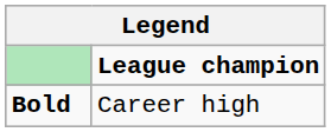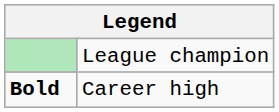row 2 | column 2: bold -> normal
